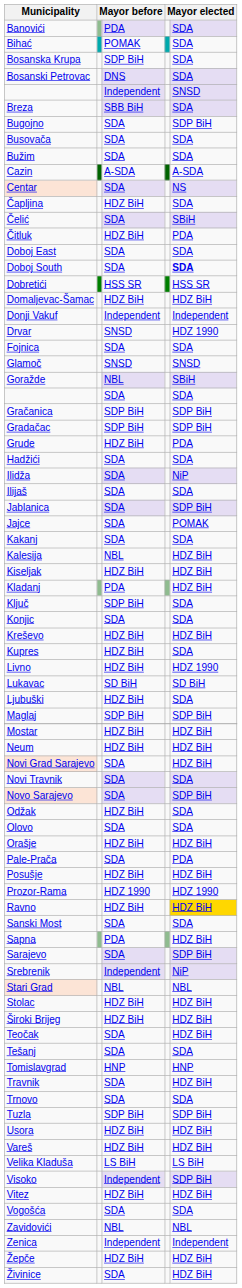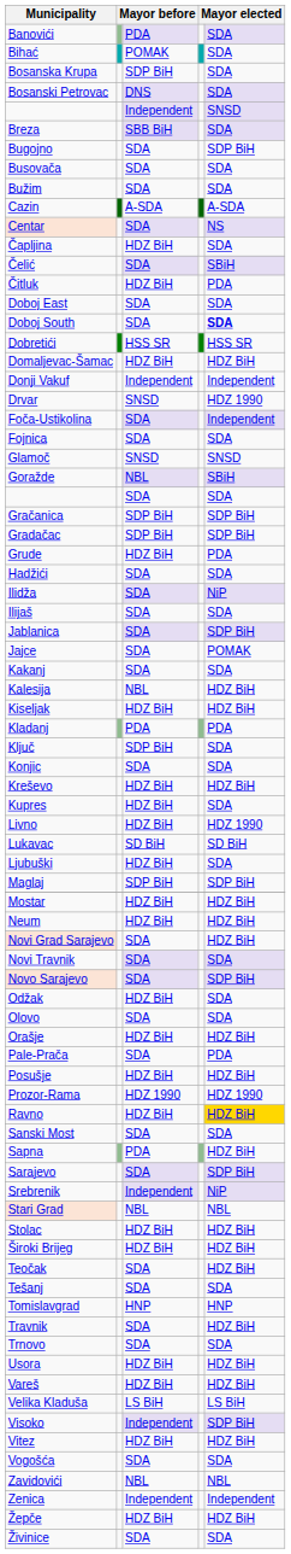+ row: Foča-Ustikolina | SDA | Independent
Kladanj | column 5: HDZ BiH -> PDA
- row: Tuzla | SDP BiH | SDP BiH
Živinice | column 5: HDZ BiH -> SDA
